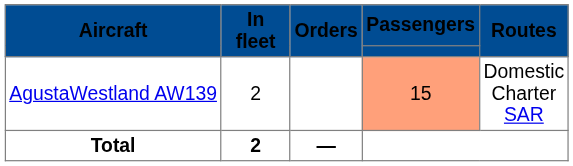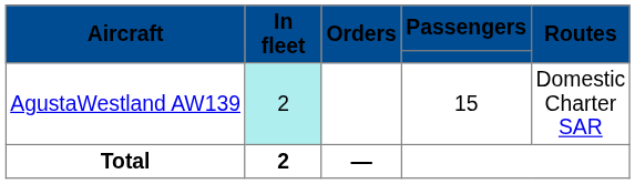AgustaWestland AW139 | In fleet: no background -> paleturquoise background
AgustaWestland AW139 | Passengers: lightsalmon background -> no background
